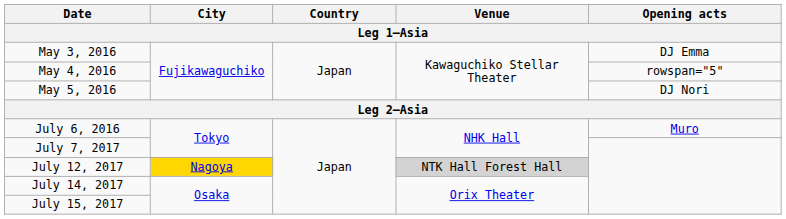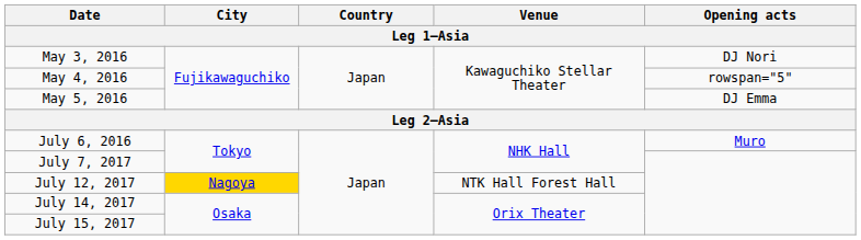May 3, 2016 | Opening acts: DJ Emma -> DJ Nori
May 5, 2016 | Opening acts: DJ Nori -> DJ Emma
July 12, 2017 | Venue: lightgrey background -> no background
